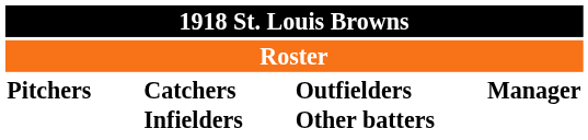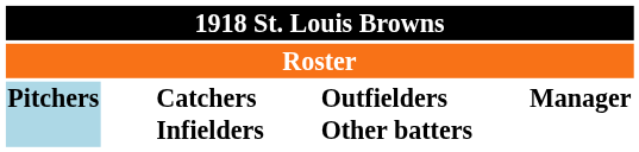Pitchers | column 1: no background -> lightblue background
